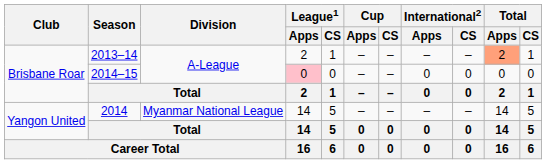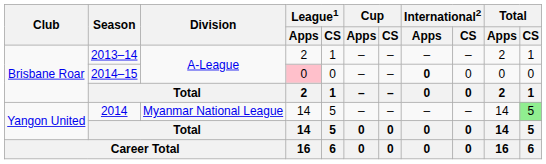2013–14 | Total / Apps: lightsalmon background -> no background
2014–15 | International2 / Apps: normal -> bold
2014 | Total / CS: no background -> lightgreen background
